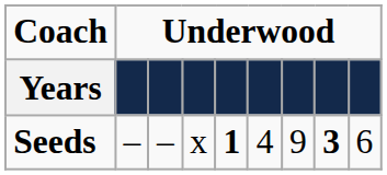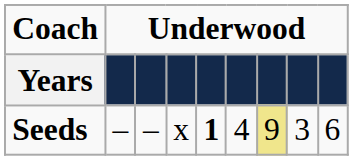Seeds | column 7: no background -> khaki background
Seeds | column 8: bold -> normal
